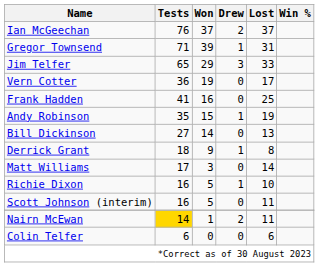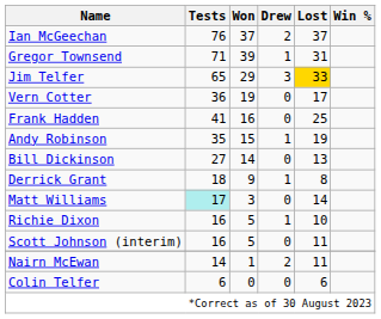Jim Telfer | Lost: no background -> gold background
Matt Williams | Tests: no background -> paleturquoise background
Nairn McEwan | Tests: gold background -> no background
